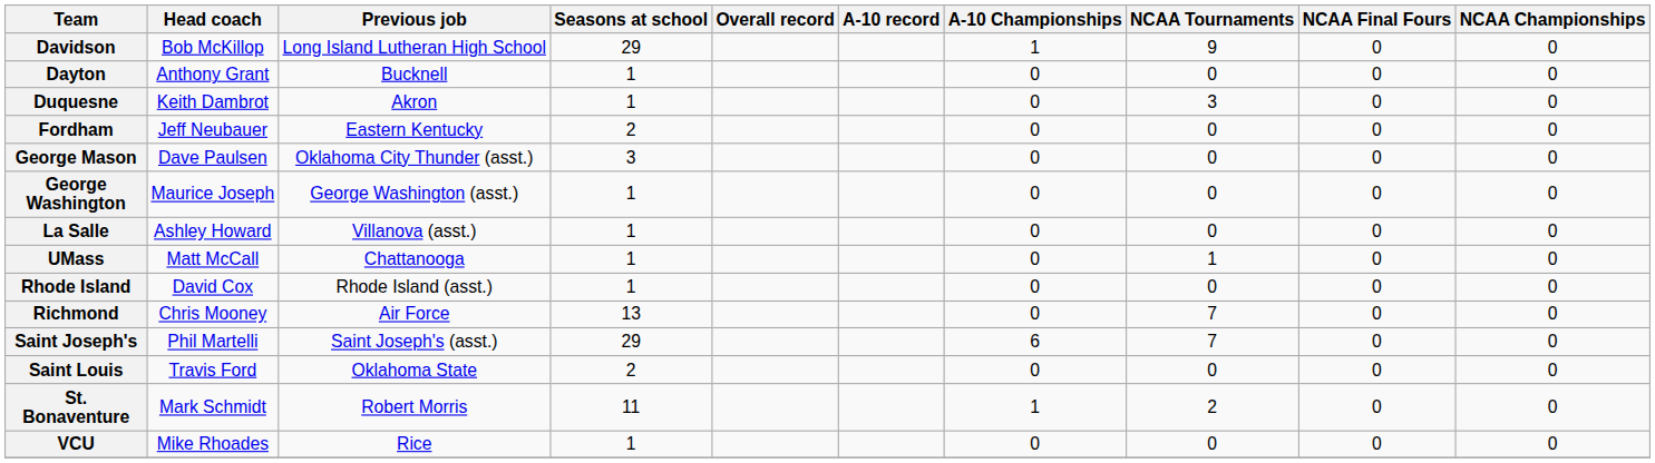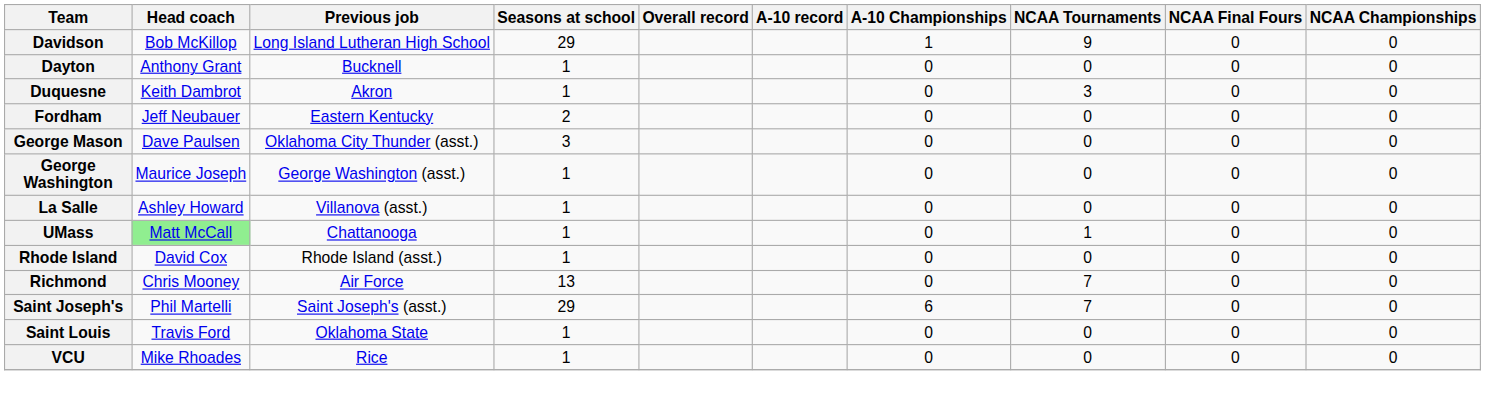UMass | Head coach: no background -> lightgreen background
Saint Louis | Seasons at school: 2 -> 1
- row: St. Bonaventure | Mark Schmidt | Robert Morris | 11 | 1 | 2 | 0 | 0
